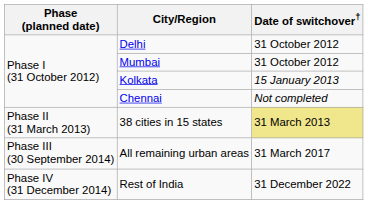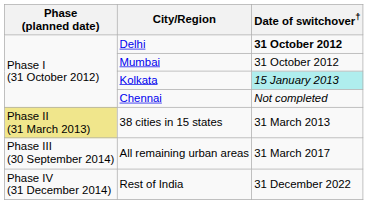Delhi | Date of switchover†: normal -> bold
Kolkata | Date of switchover†: no background -> paleturquoise background
38 cities in 15 states | Phase (planned date): no background -> khaki background
38 cities in 15 states | Date of switchover†: khaki background -> no background
